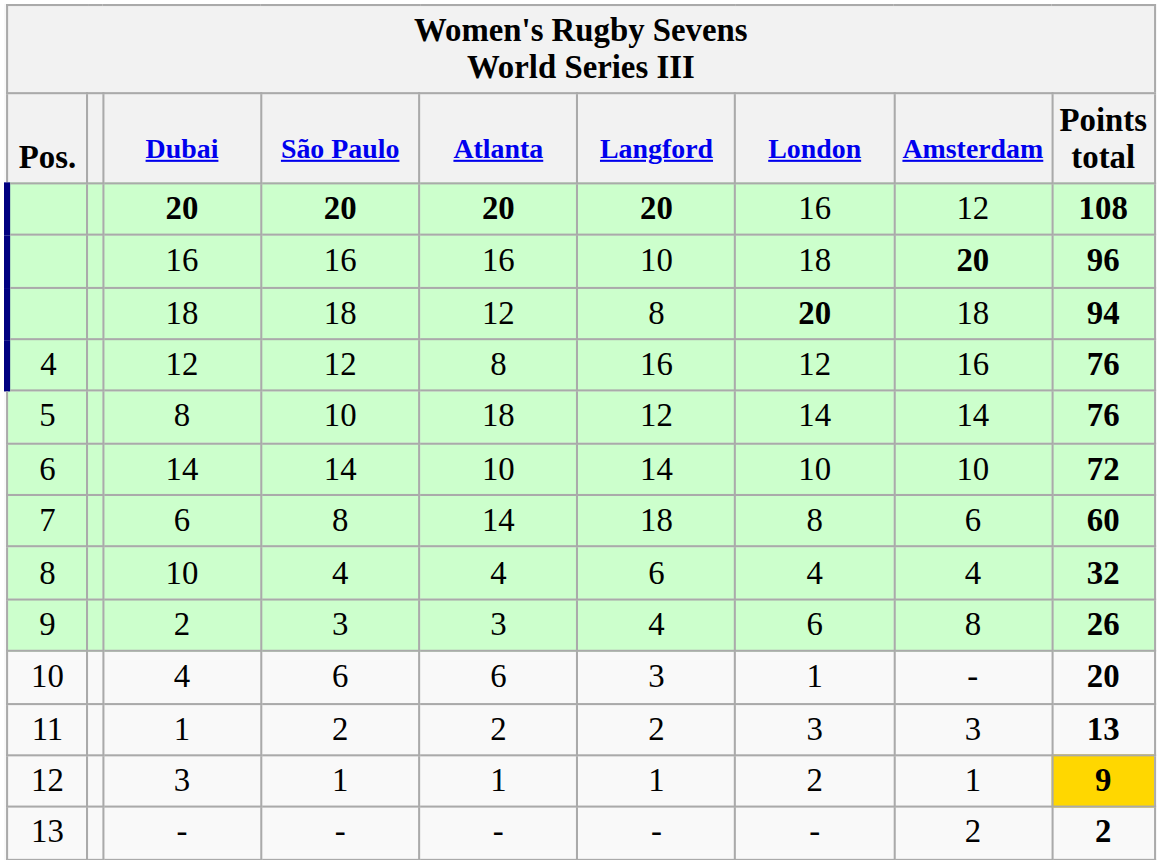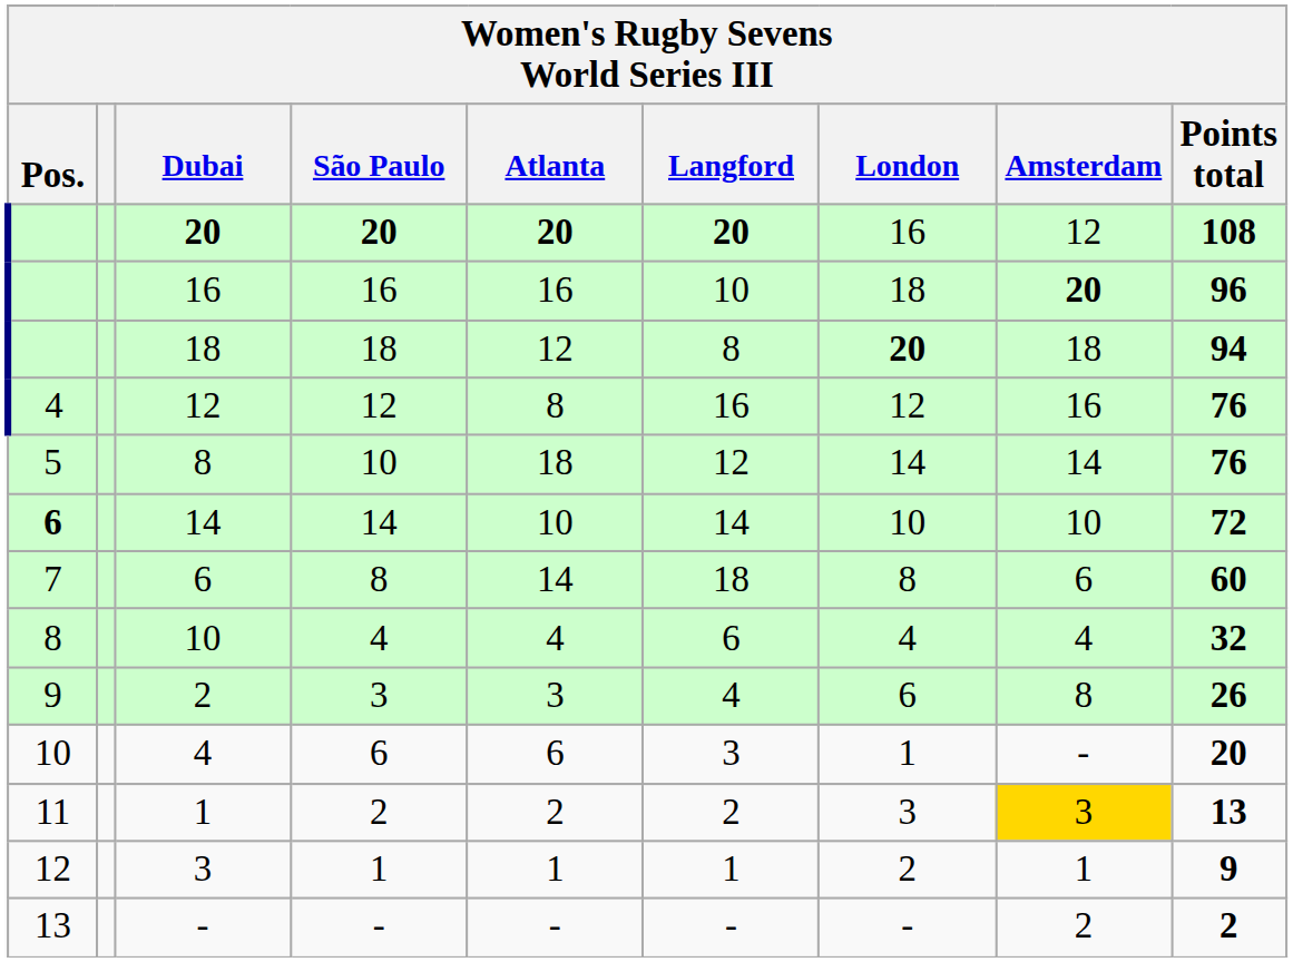row 8 | Pos.: normal -> bold
row 13 | Amsterdam: no background -> gold background
row 14 | Points total: gold background -> no background
